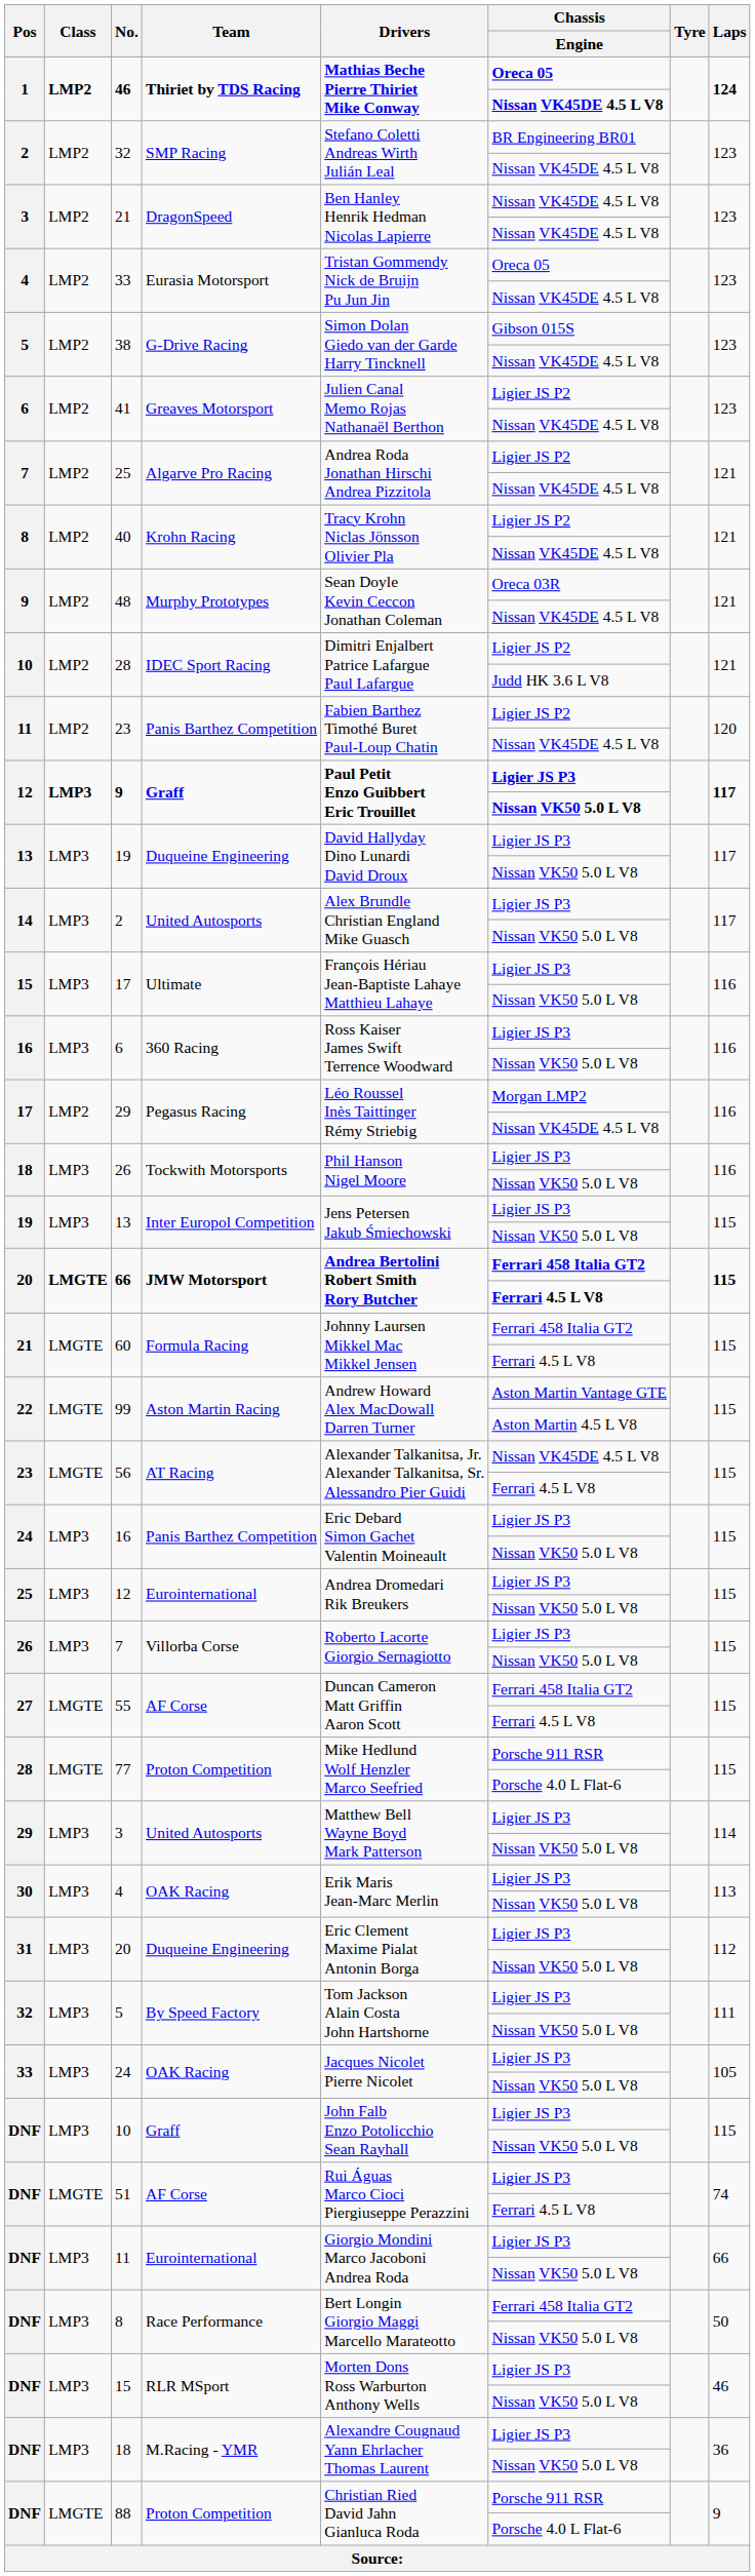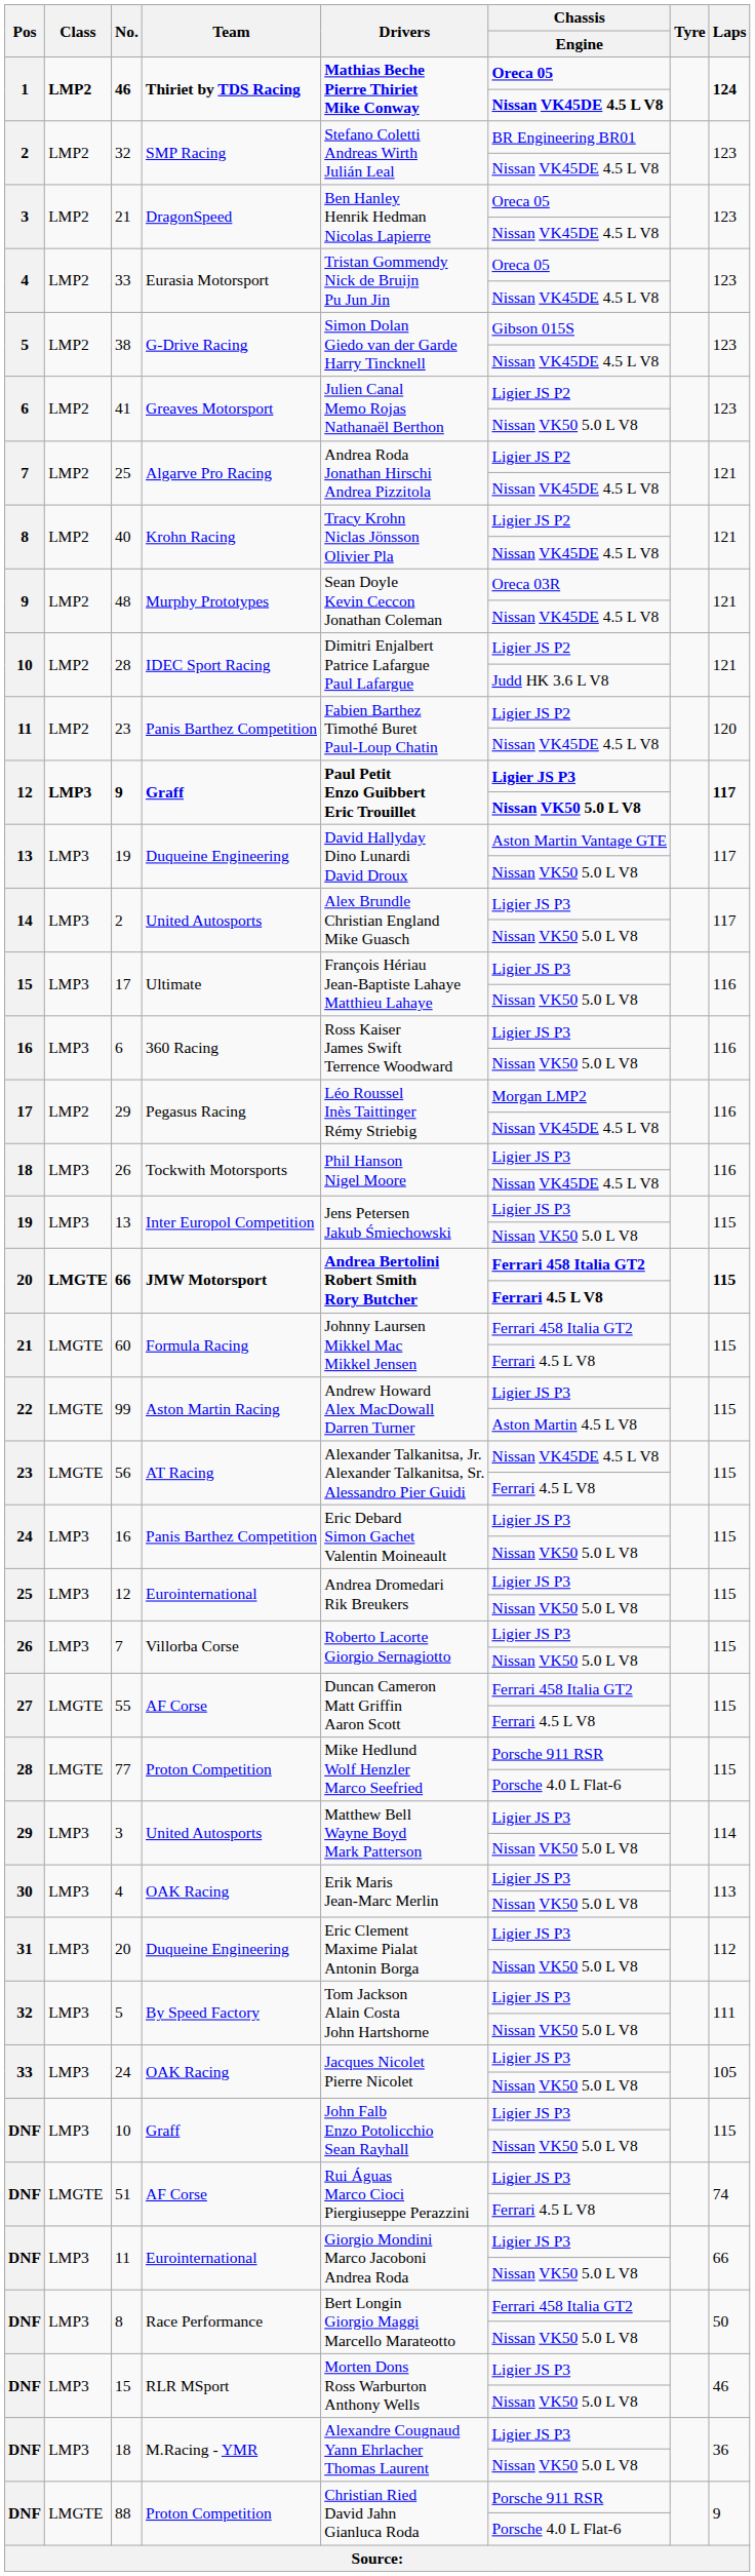row 7 | Chassis / Engine: Nissan VK45DE 4.5 L V8 -> Oreca 05
row 14 | Chassis / Engine: Nissan VK45DE 4.5 L V8 -> Nissan VK50 5.0 L V8
row 27 | Chassis / Engine: Ligier JS P3 -> Aston Martin Vantage GTE
row 38 | Chassis / Engine: Nissan VK50 5.0 L V8 -> Nissan VK45DE 4.5 L V8
row 45 | Chassis / Engine: Aston Martin Vantage GTE -> Ligier JS P3
